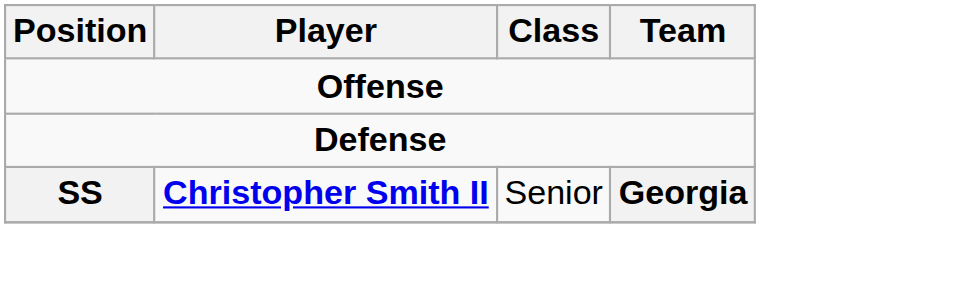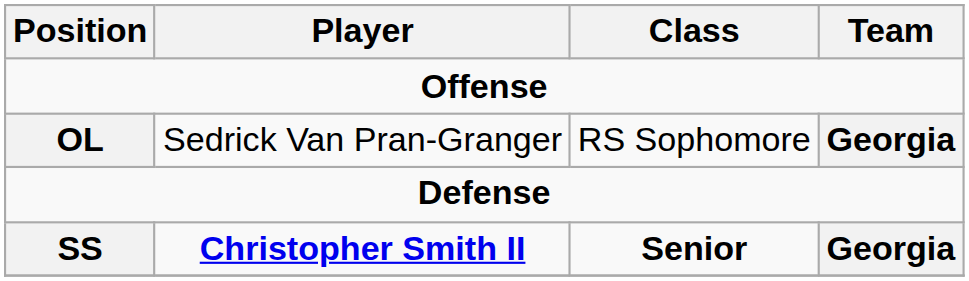+ row: OL | Sedrick Van Pran-Granger | RS Sophomore | Georgia
SS | Class: normal -> bold
